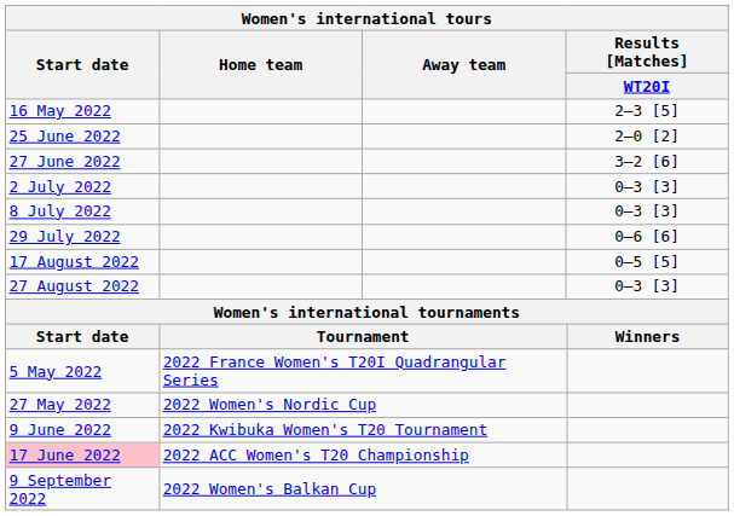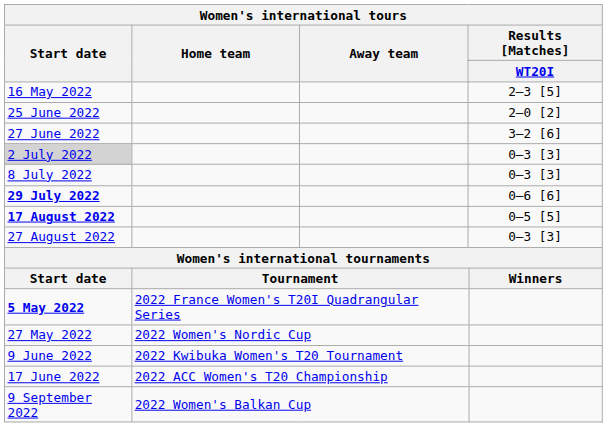2 July 2022 | Start date: no background -> lightgrey background
29 July 2022 | Start date: normal -> bold
17 August 2022 | Start date: normal -> bold
5 May 2022 | Start date: normal -> bold
17 June 2022 | Start date: pink background -> no background
